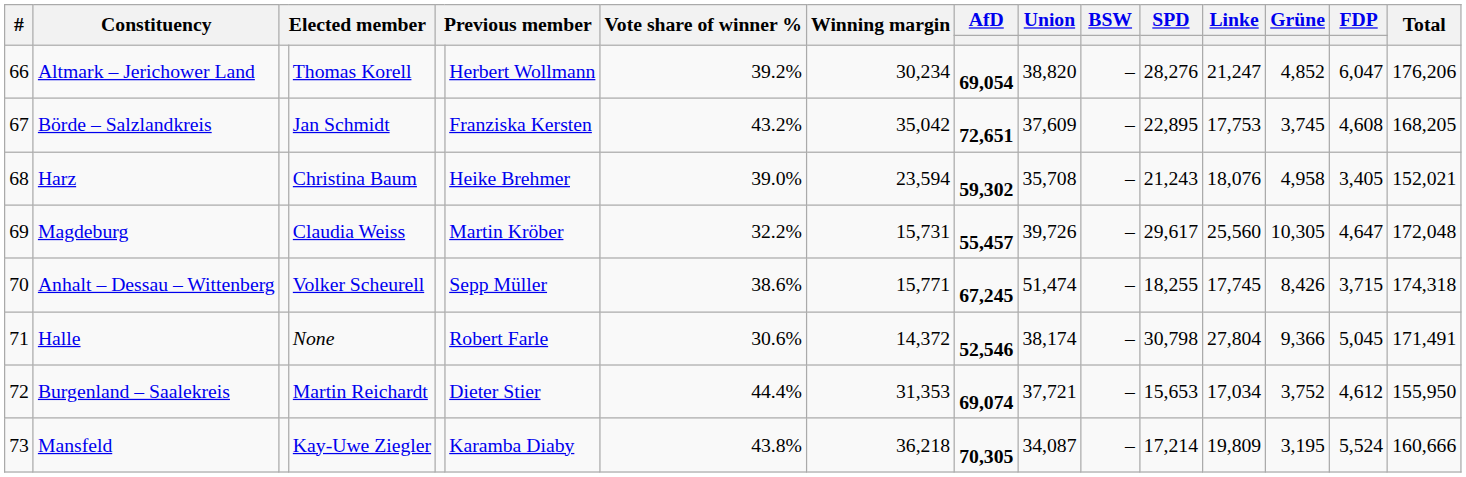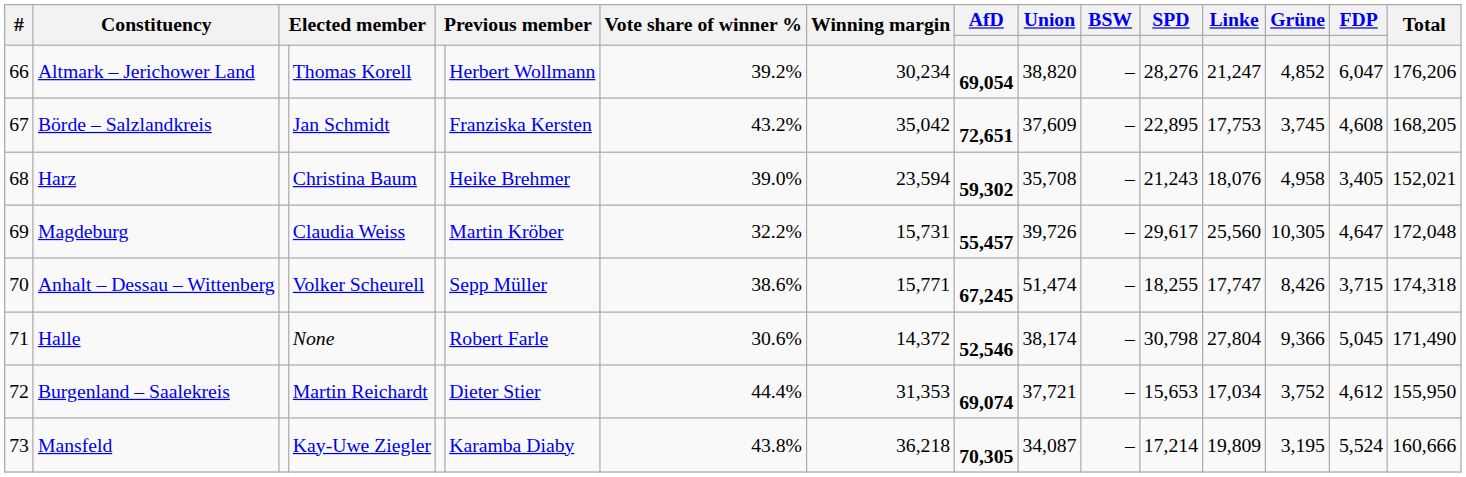Anhalt – Dessau – Wittenberg | Linke: 17,745 -> 17,747
Halle | Total: 171,491 -> 171,490
